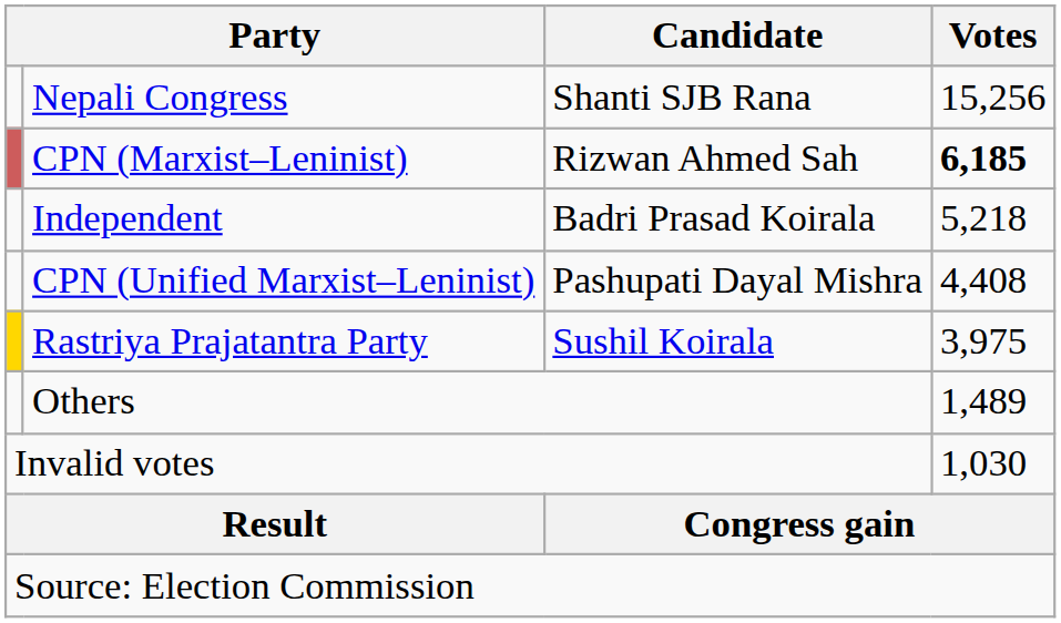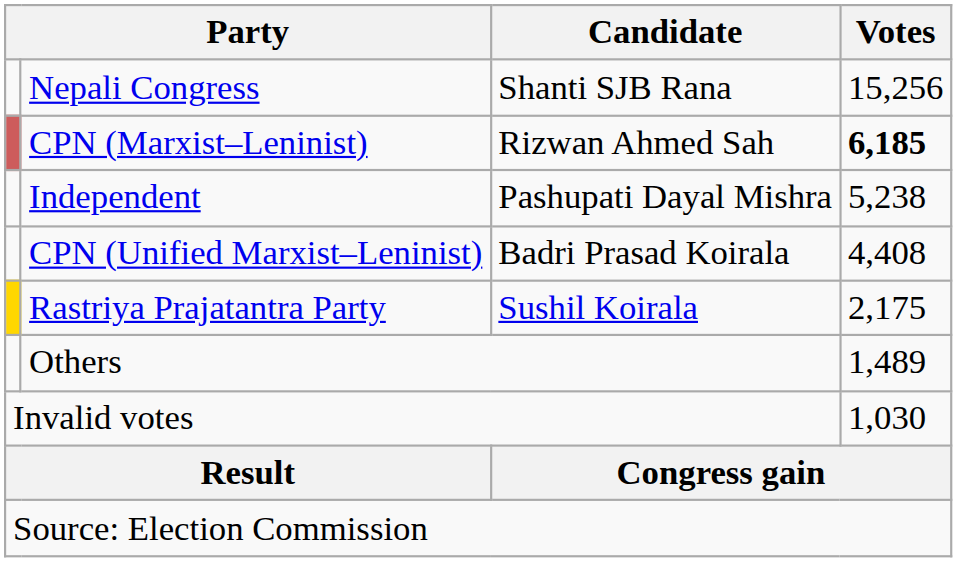Independent | Candidate: Badri Prasad Koirala -> Pashupati Dayal Mishra
Independent | Votes: 5,218 -> 5,238
CPN (Unified Marxist–Leninist) | Candidate: Pashupati Dayal Mishra -> Badri Prasad Koirala
Rastriya Prajatantra Party | Votes: 3,975 -> 2,175
